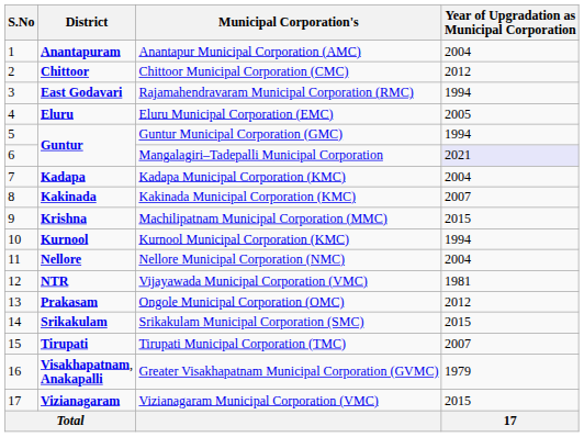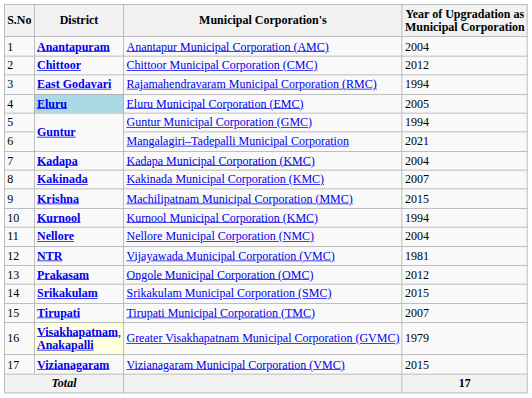Eluru Municipal Corporation (EMC) | District: no background -> lightblue background
Mangalagiri–Tadepalli Municipal Corporation | Year of Upgradation as Municipal Corporation: lavender background -> no background
Greater Visakhapatnam Municipal Corporation (GVMC) | District: no background -> lightyellow background
